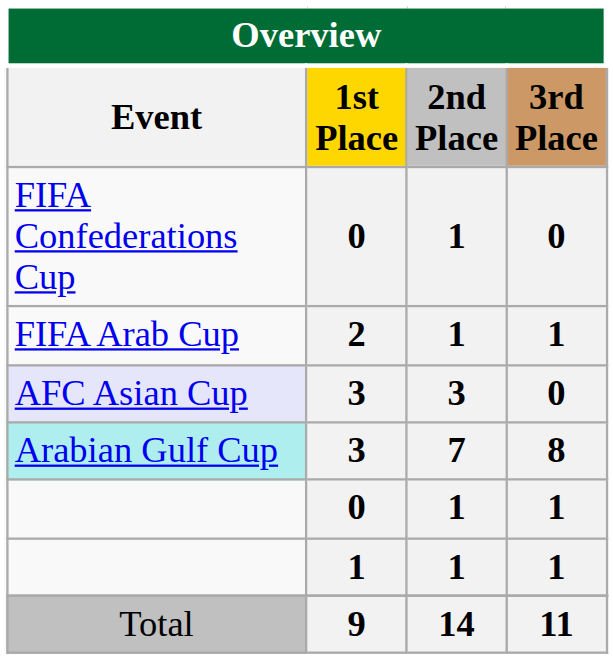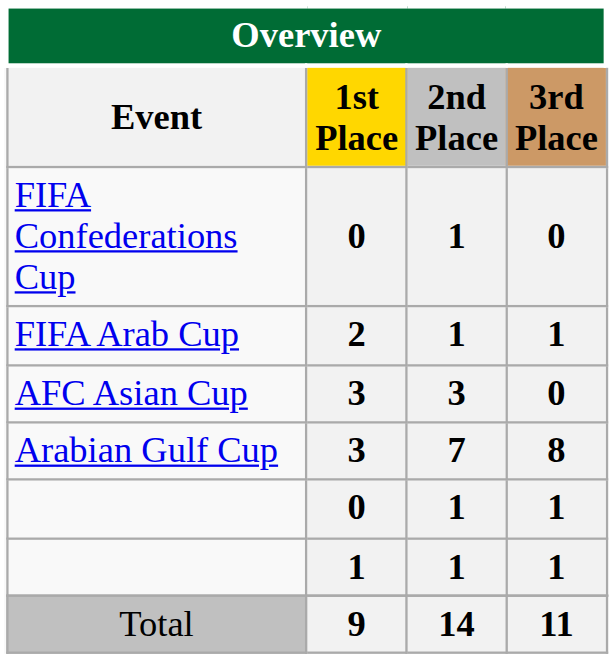AFC Asian Cup | Event: lavender background -> no background
Arabian Gulf Cup | Event: paleturquoise background -> no background
